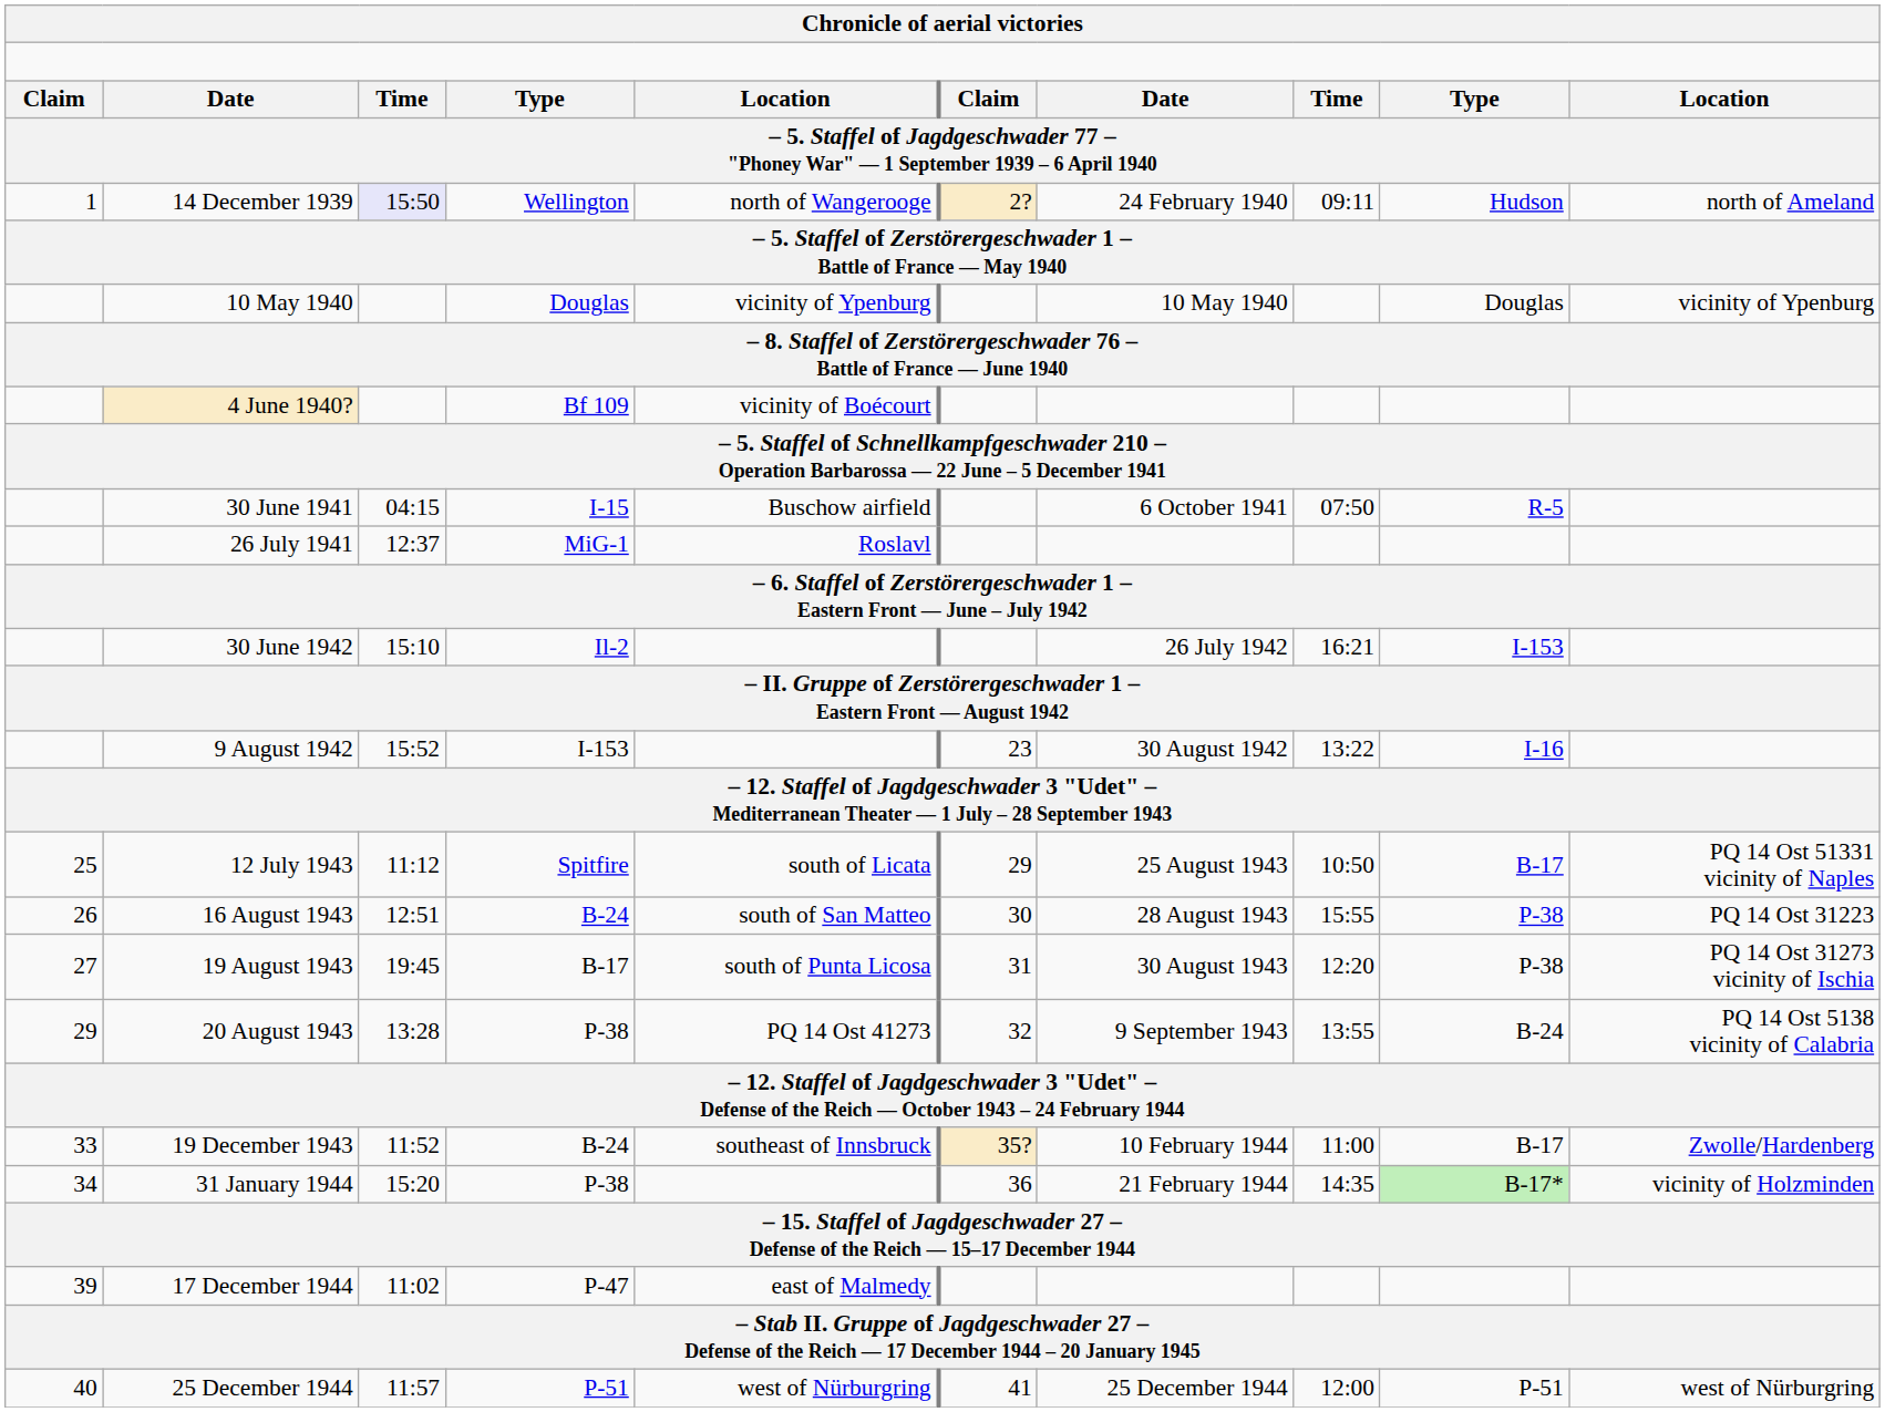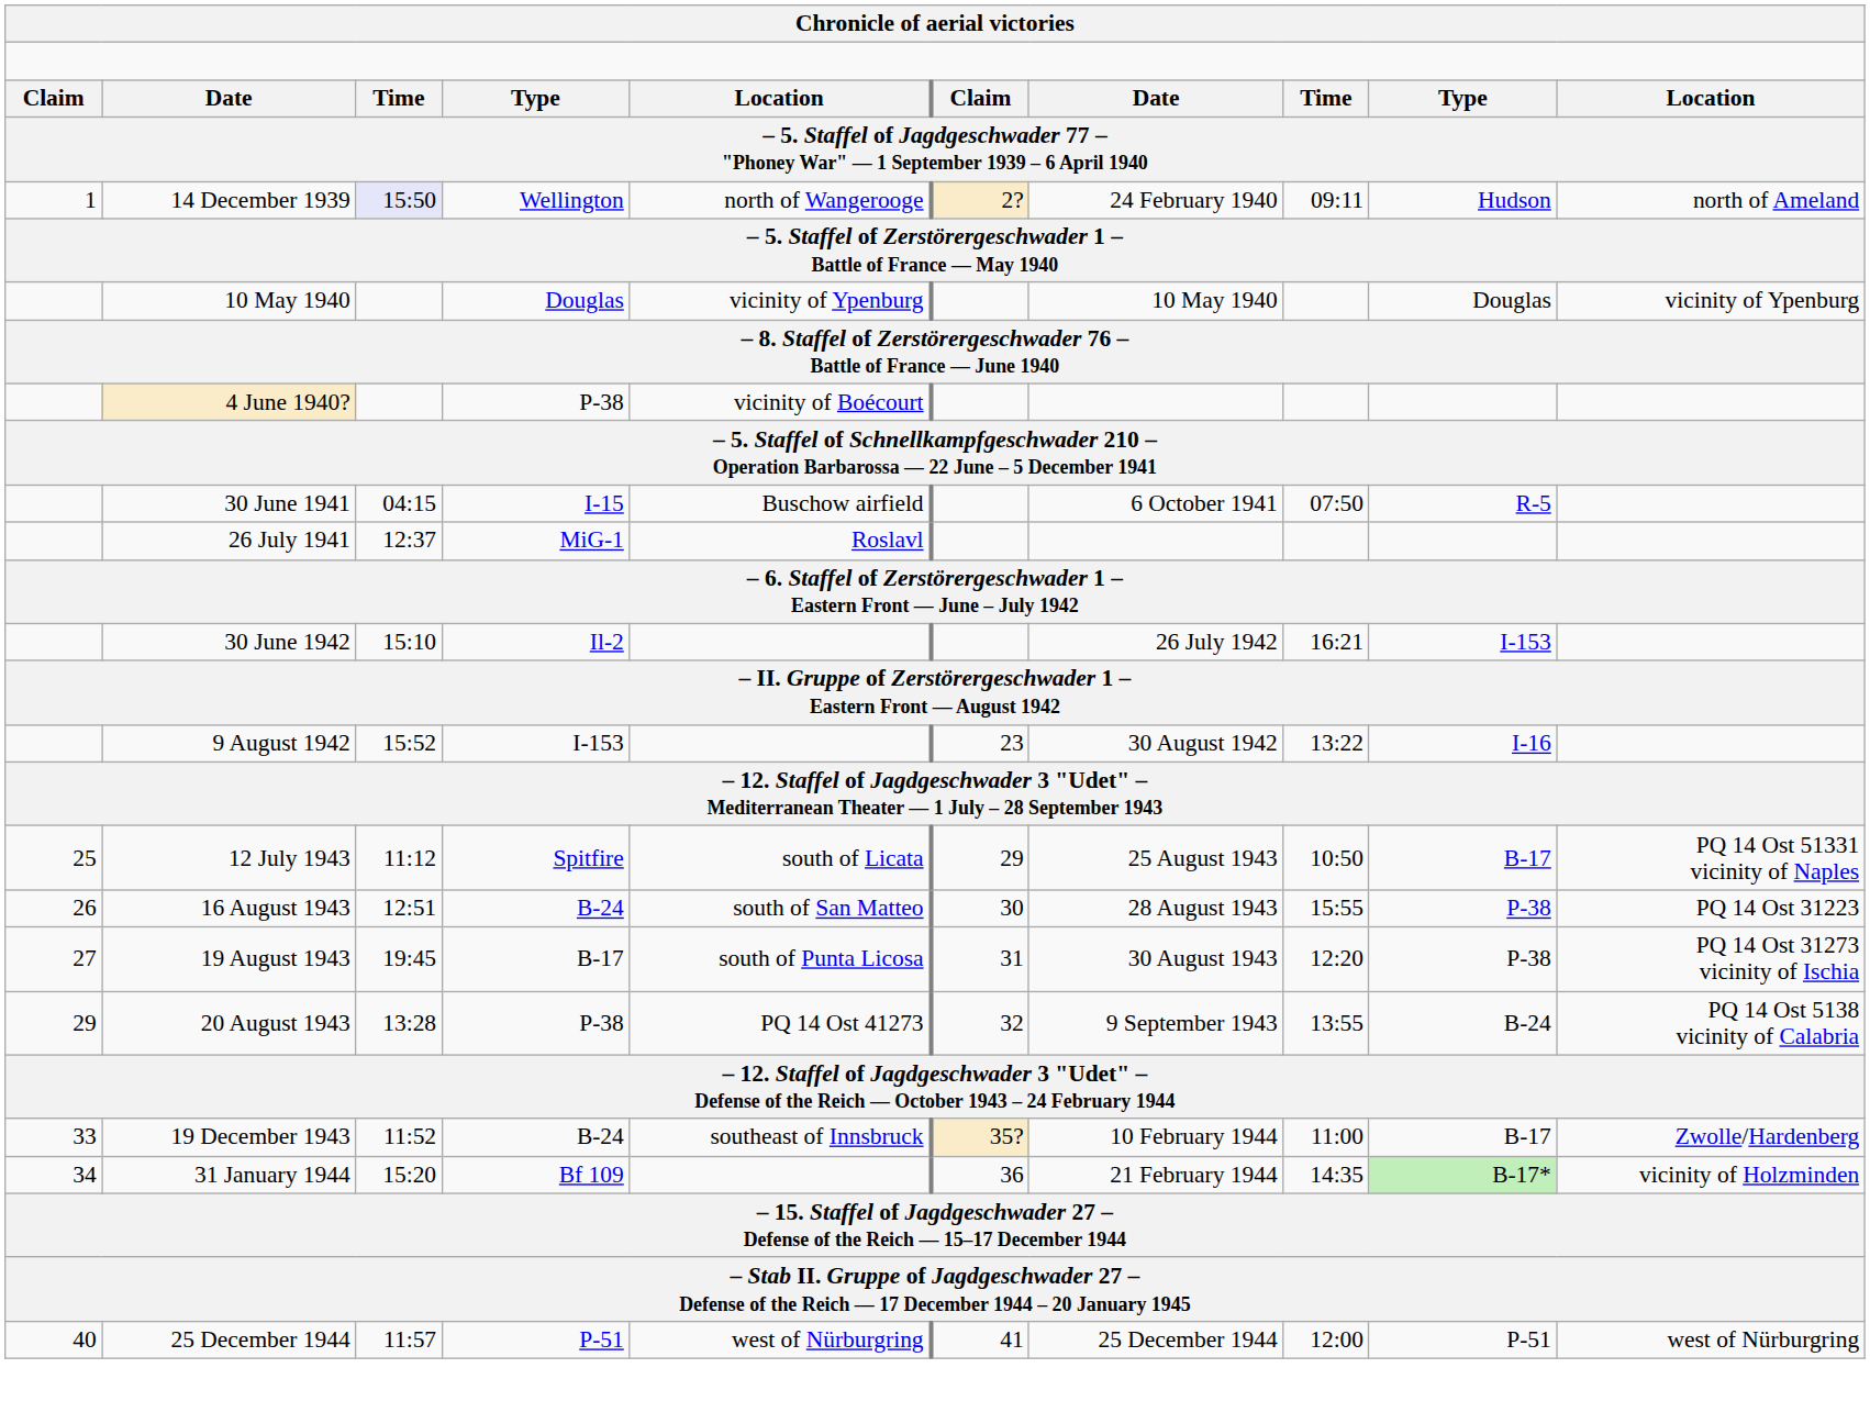4 June 1940? | column 4: Bf 109 -> P-38
31 January 1944 | column 4: P-38 -> Bf 109
- row: 39 | 17 December 1944 | 11:02 | P-47 | east of Malmedy
